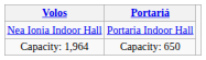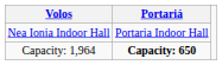Capacity: 1,964 | Portariá: normal -> bold
